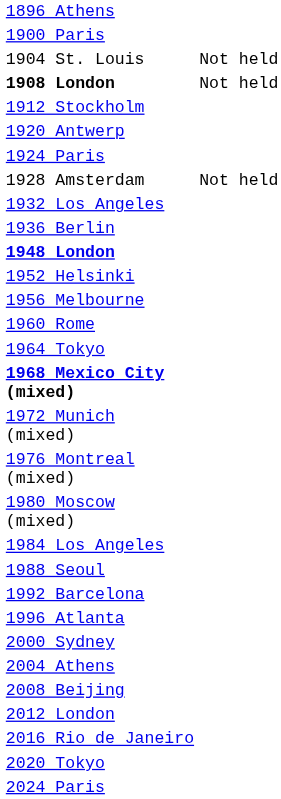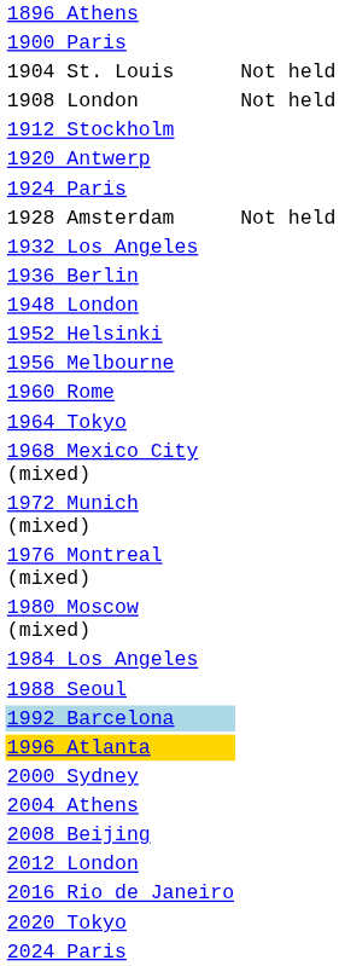1908 London | column 1: bold -> normal
1948 London | column 1: bold -> normal
1968 Mexico City (mixed) | column 1: bold -> normal
1992 Barcelona | column 1: no background -> lightblue background
1996 Atlanta | column 1: no background -> gold background
